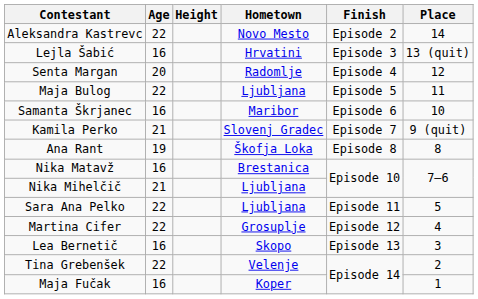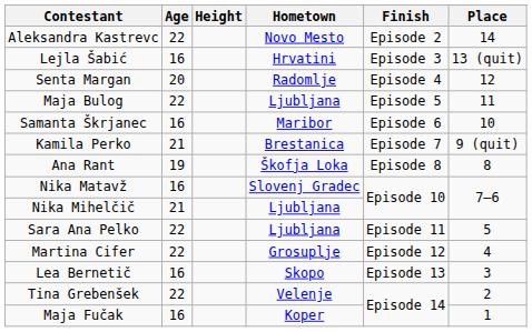Kamila Perko | Hometown: Slovenj Gradec -> Brestanica
Nika Matavž | Hometown: Brestanica -> Slovenj Gradec
